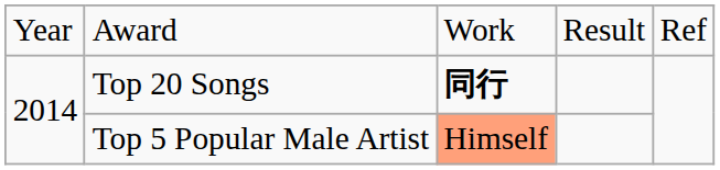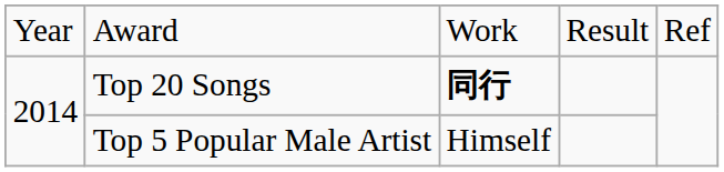Top 5 Popular Male Artist | column 3: lightsalmon background -> no background
